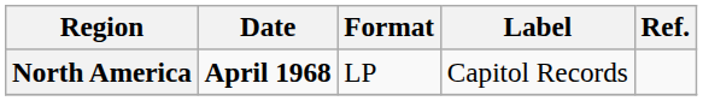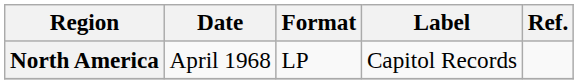North America | Date: bold -> normal
